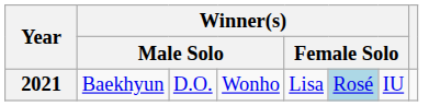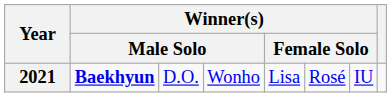2021 | column 2: normal -> bold
2021 | column 6: lightblue background -> no background
